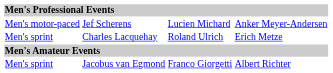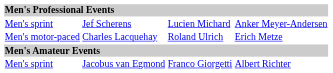Jef Scherens | column 1: Men's motor-paced -> Men's sprint
Charles Lacquehay | column 1: Men's sprint -> Men's motor-paced
